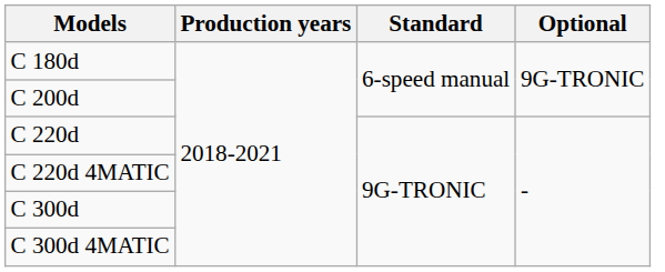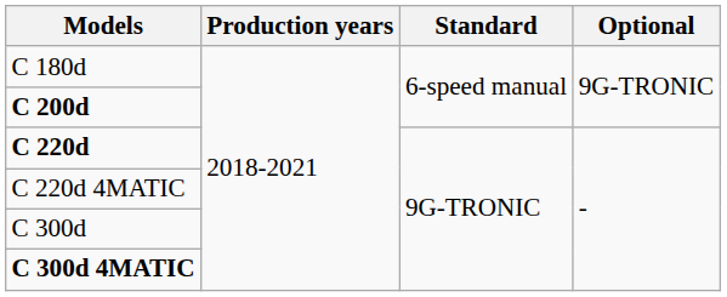C 200d | Models: normal -> bold
C 220d | Models: normal -> bold
C 300d 4MATIC | Models: normal -> bold
